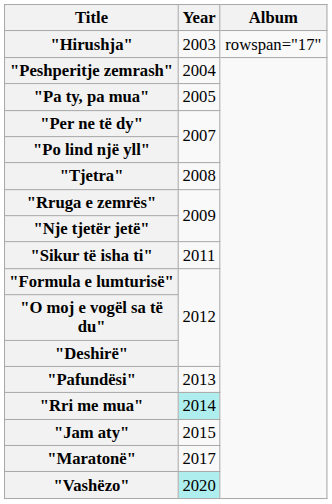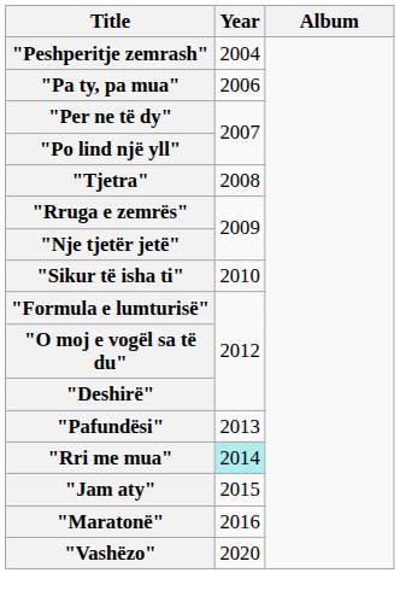- row: "Hirushja" | 2003 | rowspan="17"
"Pa ty, pa mua" | Year: 2005 -> 2006
"Sikur të isha ti" | Year: 2011 -> 2010
"Maratonë" | Year: 2017 -> 2016
"Vashëzo" | Year: paleturquoise background -> no background
